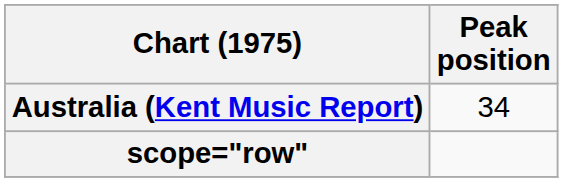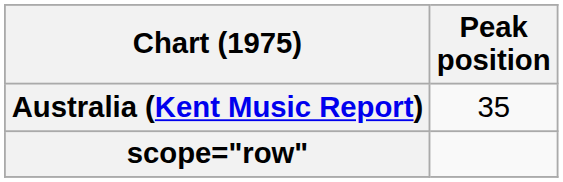Australia (Kent Music Report) | Peak position: 34 -> 35
